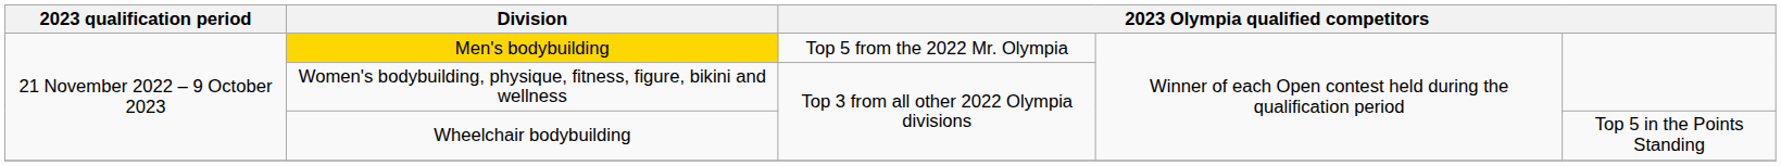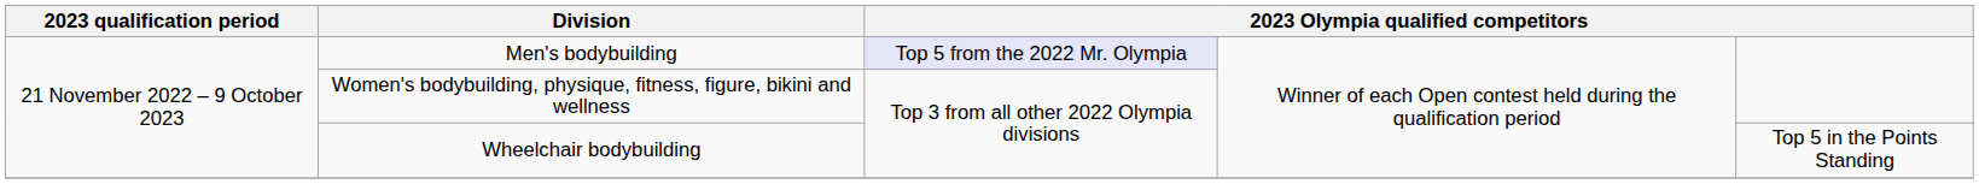Men's bodybuilding | Division: gold background -> no background
Men's bodybuilding | column 3: no background -> lavender background
